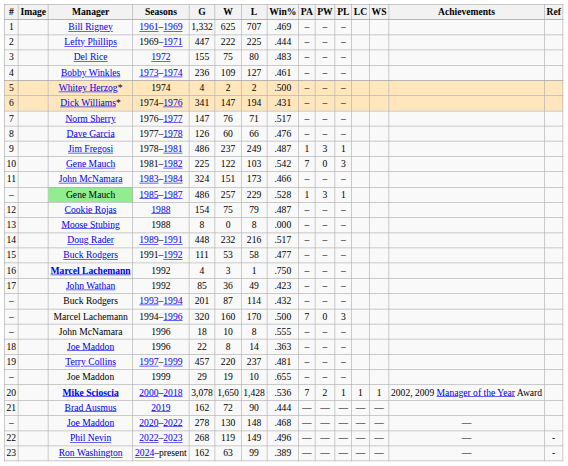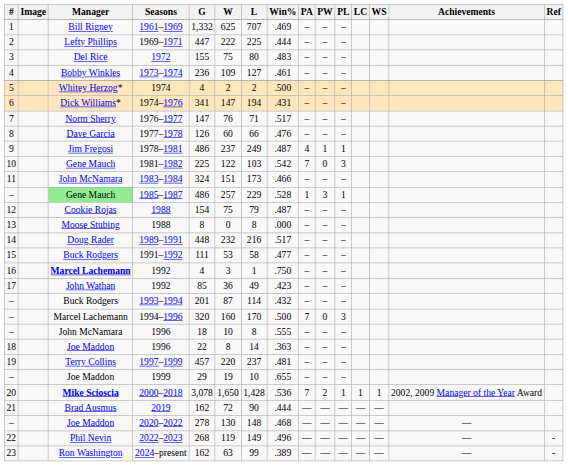1978–1981 | PA: 1 -> 4
1978–1981 | PW: 3 -> 1
